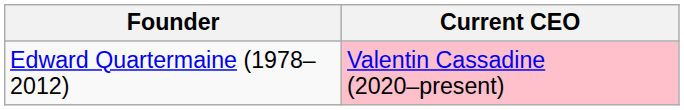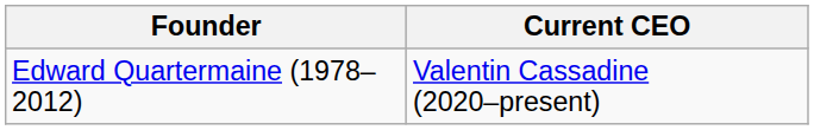Edward Quartermaine (1978–2012) | Current CEO: pink background -> no background
